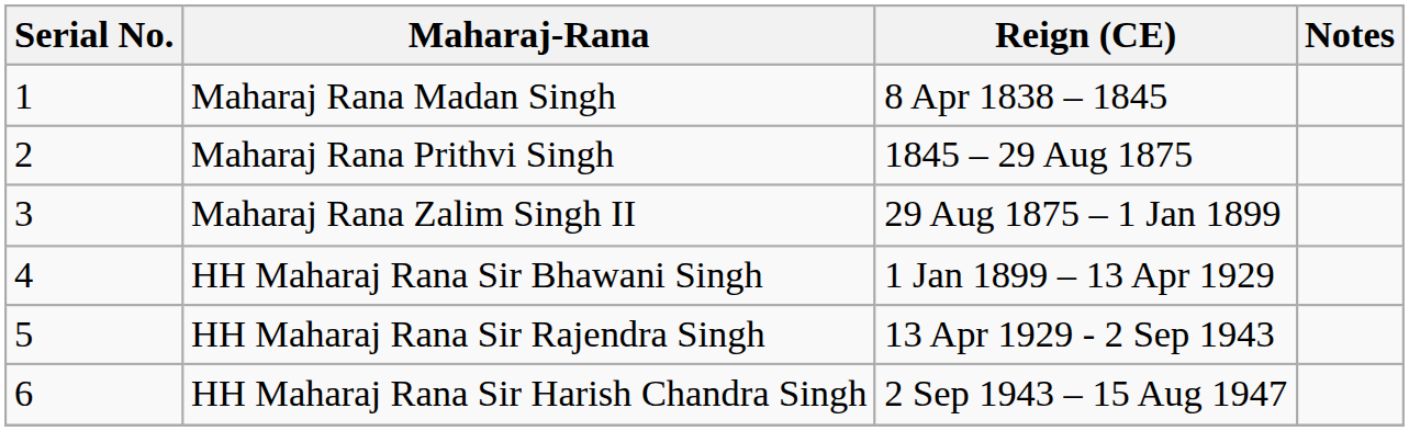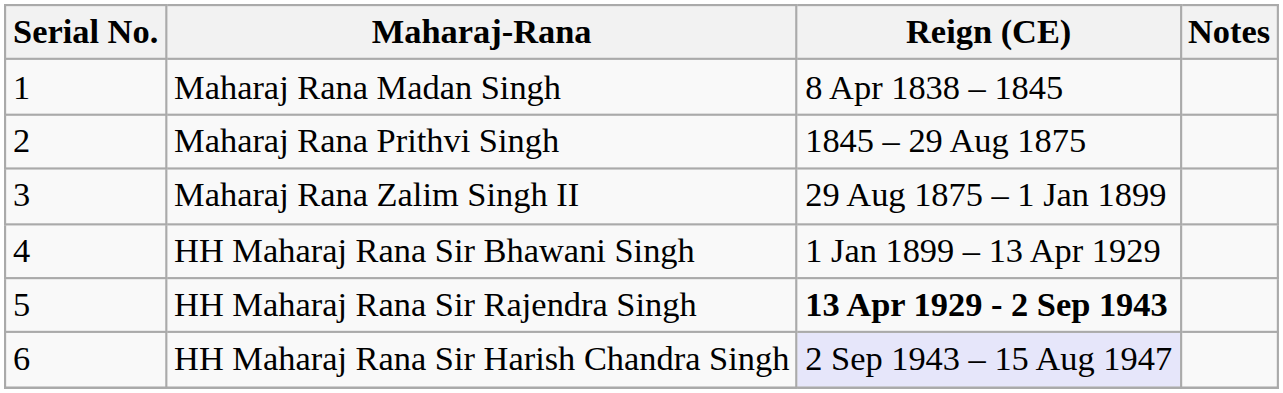HH Maharaj Rana Sir Rajendra Singh | Reign (CE): normal -> bold
HH Maharaj Rana Sir Harish Chandra Singh | Reign (CE): no background -> lavender background
